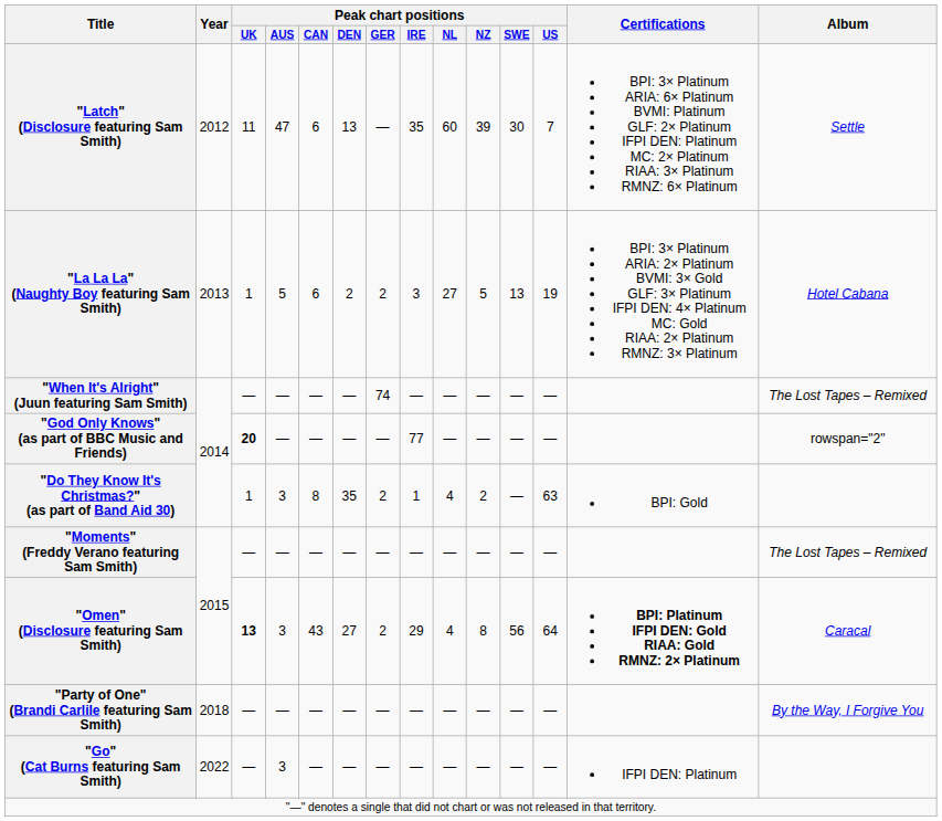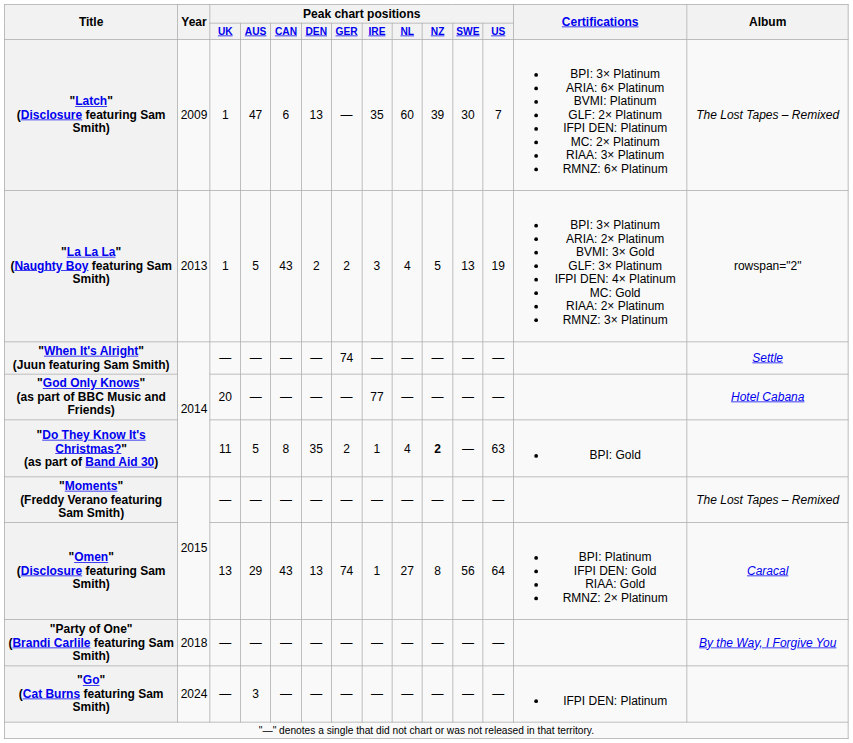"Latch" (Disclosure featuring Sam Smith) | Year: 2012 -> 2009
"Latch" (Disclosure featuring Sam Smith) | Peak chart positions / UK: 11 -> 1
"Latch" (Disclosure featuring Sam Smith) | Album: Settle -> The Lost Tapes – Remixed
"La La La" (Naughty Boy featuring Sam Smith) | Peak chart positions / CAN: 6 -> 43
"La La La" (Naughty Boy featuring Sam Smith) | Peak chart positions / NL: 27 -> 4
"La La La" (Naughty Boy featuring Sam Smith) | Album: Hotel Cabana -> rowspan="2"
"When It's Alright" (Juun featuring Sam Smith) | Album: The Lost Tapes – Remixed -> Settle
"God Only Knows" (as part of BBC Music and Friends) | Peak chart positions / UK: bold -> normal
"God Only Knows" (as part of BBC Music and Friends) | Album: rowspan="2" -> Hotel Cabana
"Do They Know It's Christmas?" (as part of Band Aid 30) | Peak chart positions / UK: 1 -> 11
"Do They Know It's Christmas?" (as part of Band Aid 30) | Peak chart positions / AUS: 3 -> 5
"Do They Know It's Christmas?" (as part of Band Aid 30) | Peak chart positions / NZ: normal -> bold
"Omen" (Disclosure featuring Sam Smith) | Peak chart positions / UK: bold -> normal
"Omen" (Disclosure featuring Sam Smith) | Peak chart positions / AUS: 3 -> 29
"Omen" (Disclosure featuring Sam Smith) | Peak chart positions / DEN: 27 -> 13
"Omen" (Disclosure featuring Sam Smith) | Peak chart positions / GER: 2 -> 74
"Omen" (Disclosure featuring Sam Smith) | Peak chart positions / IRE: 29 -> 1
"Omen" (Disclosure featuring Sam Smith) | Peak chart positions / NL: 4 -> 27
"Omen" (Disclosure featuring Sam Smith) | Certifications: bold -> normal
"Go" (Cat Burns featuring Sam Smith) | Year: 2022 -> 2024
